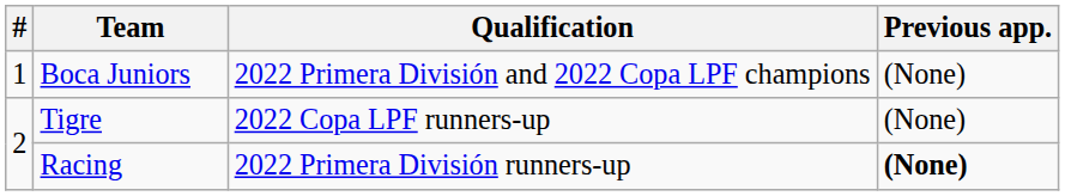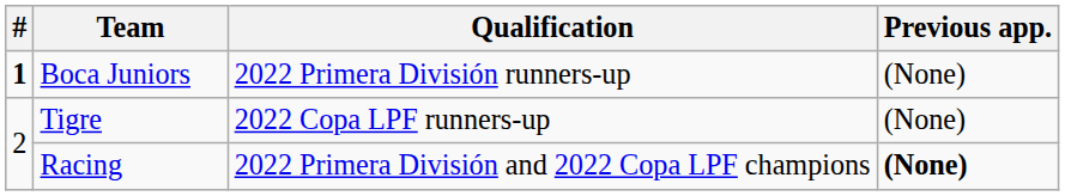Boca Juniors | #: normal -> bold
Boca Juniors | Qualification: 2022 Primera División and 2022 Copa LPF champions -> 2022 Primera División runners-up
Racing | Qualification: 2022 Primera División runners-up -> 2022 Primera División and 2022 Copa LPF champions
